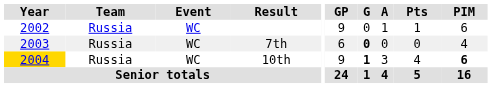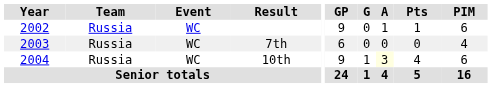7th | G: bold -> normal
10th | Year: gold background -> no background
10th | G: bold -> normal
10th | A: no background -> lightyellow background
10th | PIM: bold -> normal
